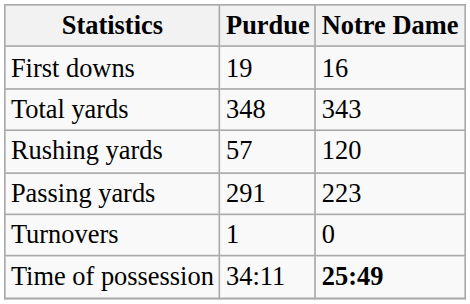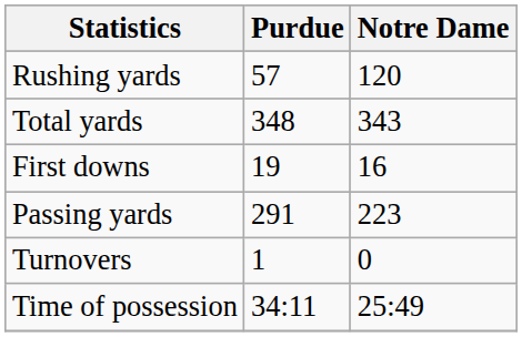rows swapped: First downs <-> Rushing yards
Time of possession | Notre Dame: bold -> normal
